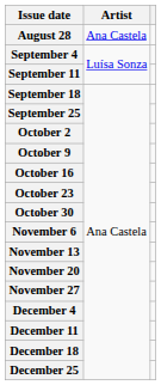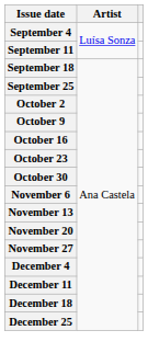- row: August 28 | Ana Castela
